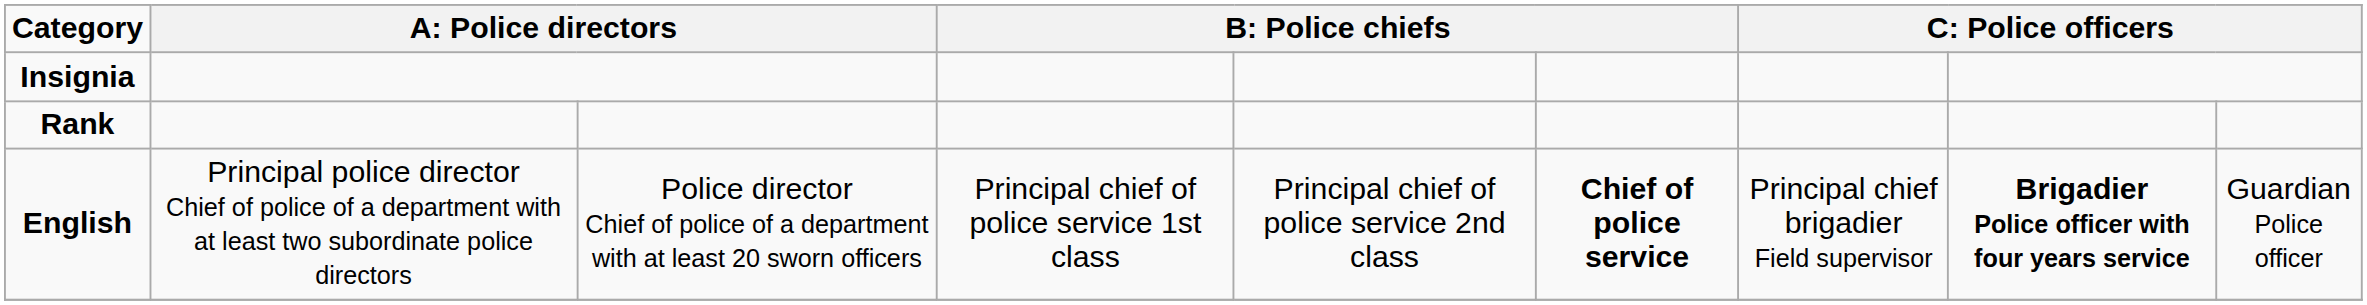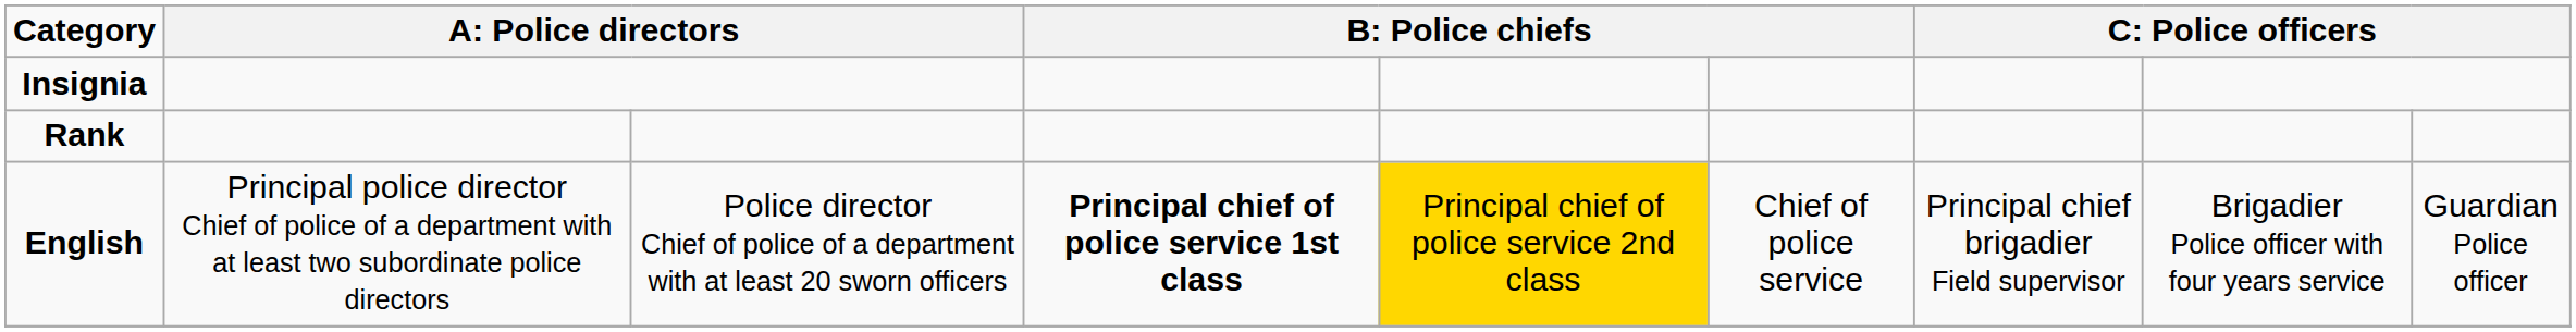English | column 4: normal -> bold
English | column 5: no background -> gold background
English | column 6: bold -> normal
English | column 8: bold -> normal
